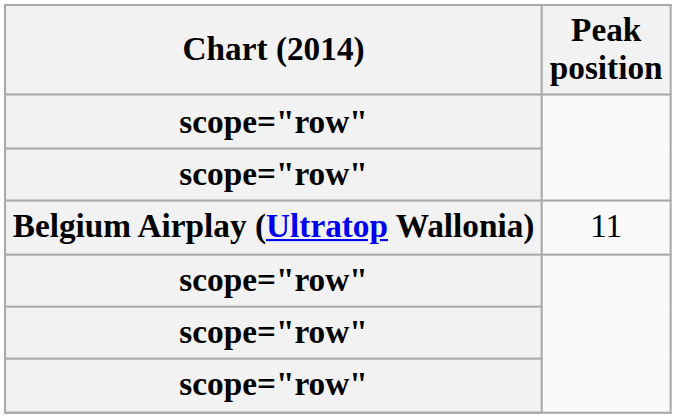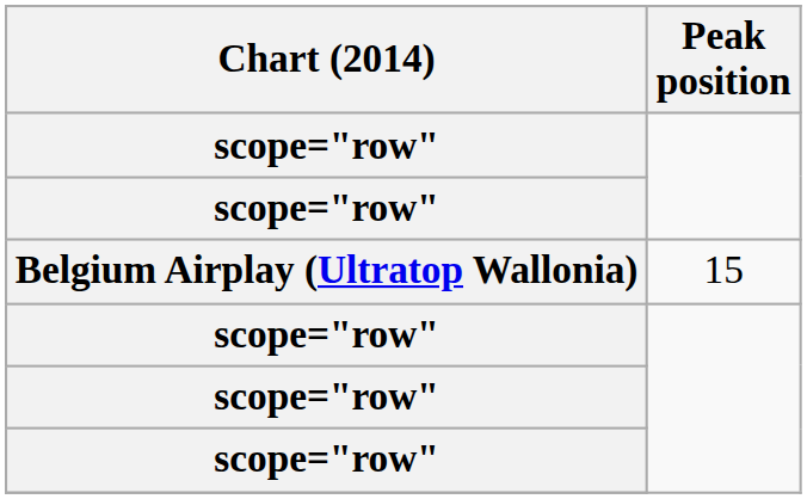Belgium Airplay (Ultratop Wallonia) | Peak position: 11 -> 15
